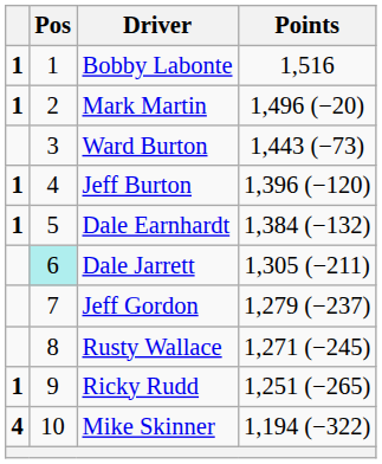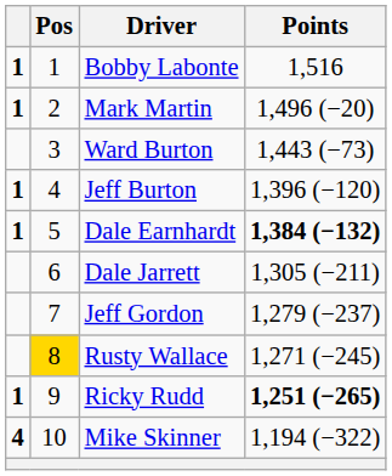Dale Earnhardt | Points: normal -> bold
Dale Jarrett | Pos: paleturquoise background -> no background
Rusty Wallace | Pos: no background -> gold background
Ricky Rudd | Points: normal -> bold
